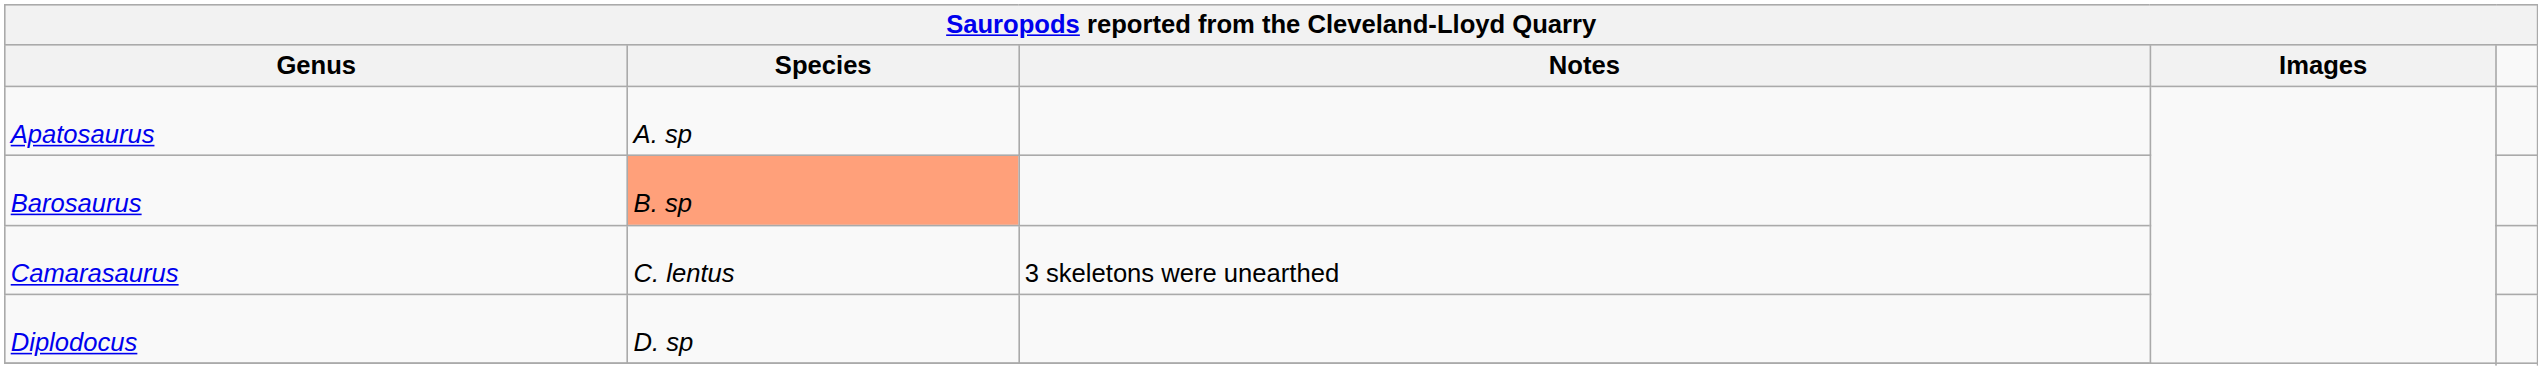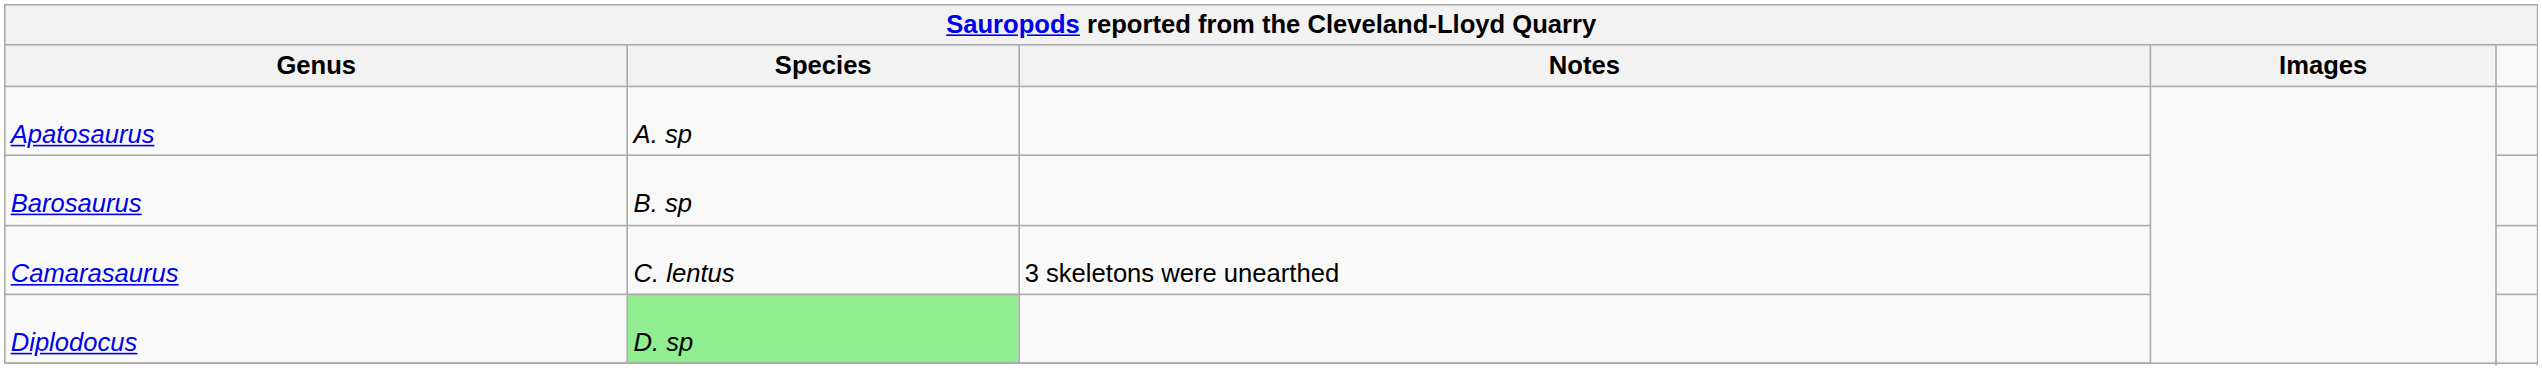Barosaurus | Species: lightsalmon background -> no background
Diplodocus | Species: no background -> lightgreen background
